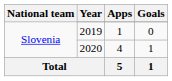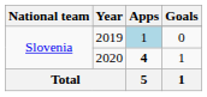2019 | Apps: no background -> lightblue background
2020 | Apps: normal -> bold
